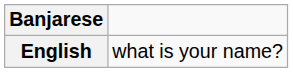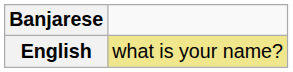English | column 2: no background -> khaki background
